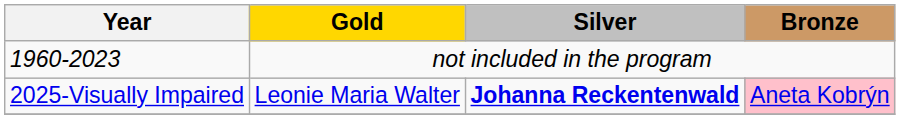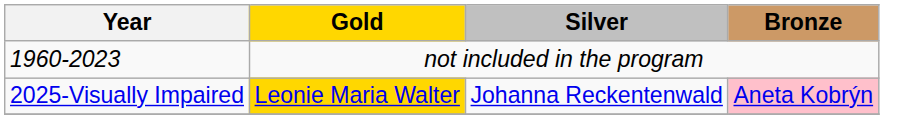2025-Visually Impaired | Gold: no background -> gold background
2025-Visually Impaired | Silver: bold -> normal
